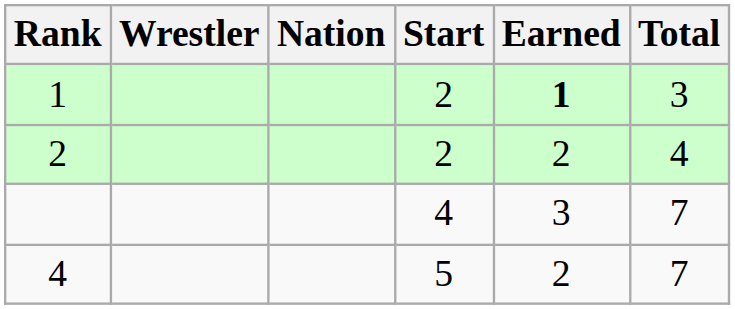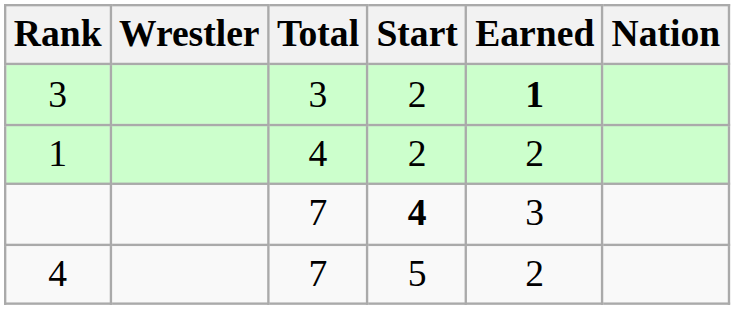columns swapped: Nation <-> Total
row 2 | Rank: 1 -> 3
row 3 | Rank: 2 -> 1
row 4 | Start: normal -> bold
